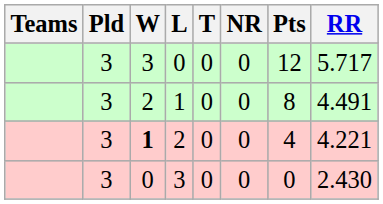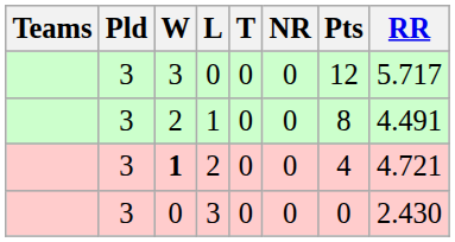row 4 | RR: 4.221 -> 4.721
